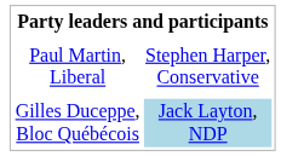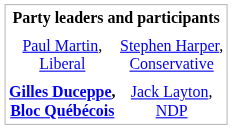Gilles Duceppe, Bloc Québécois | column 1: normal -> bold
Gilles Duceppe, Bloc Québécois | column 2: lightblue background -> no background
